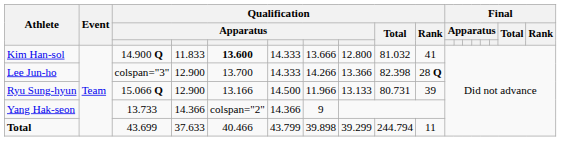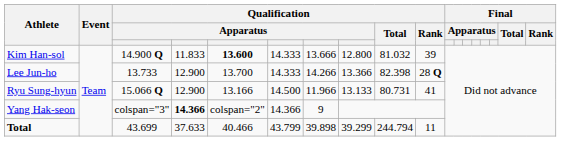Kim Han-sol | Qualification / Rank: 41 -> 39
Lee Jun-ho | column 3: colspan="3" -> 13.733
Ryu Sung-hyun | Qualification / Rank: 39 -> 41
Yang Hak-seon | column 3: 13.733 -> colspan="3"
Yang Hak-seon | column 4: normal -> bold
